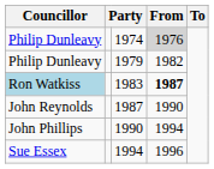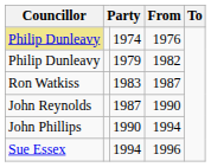1974 | Councillor: no background -> khaki background
1974 | From: lightgrey background -> no background
1983 | Councillor: lightblue background -> no background
1983 | From: bold -> normal
